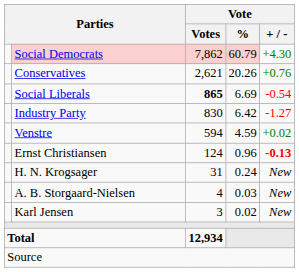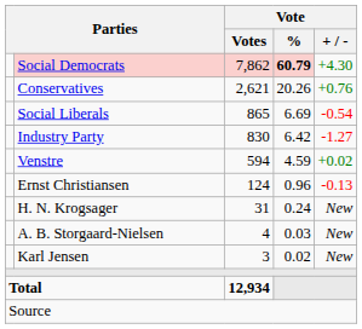Social Democrats | Vote / %: normal -> bold
Social Liberals | Vote / Votes: bold -> normal
Ernst Christiansen | Vote / + / -: bold -> normal
